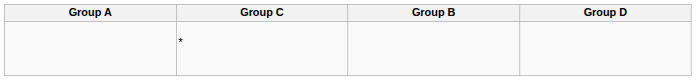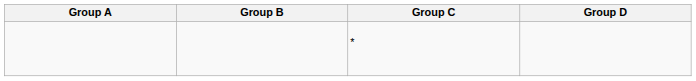columns swapped: Group B <-> Group C
